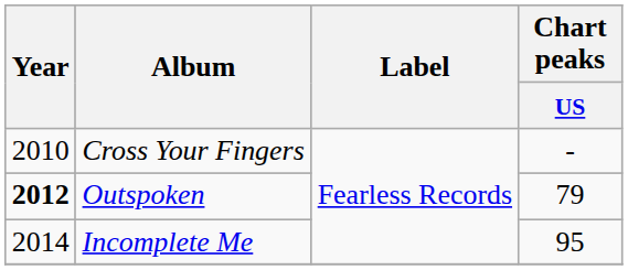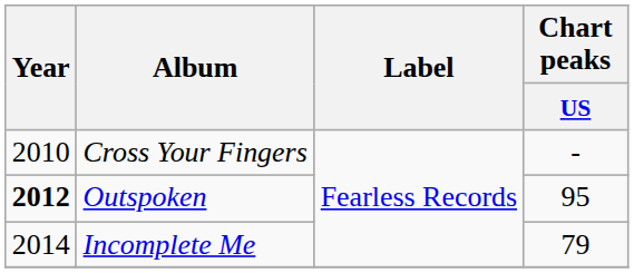Outspoken | Chart peaks / US: 79 -> 95
Incomplete Me | Chart peaks / US: 95 -> 79
